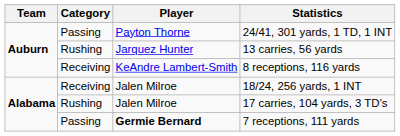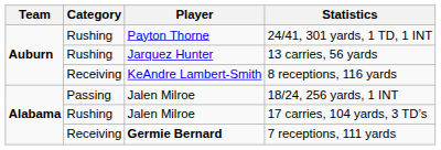24/41, 301 yards, 1 TD, 1 INT | Category: Passing -> Rushing
18/24, 256 yards, 1 INT | Category: Receiving -> Passing
7 receptions, 111 yards | Category: Passing -> Receiving
